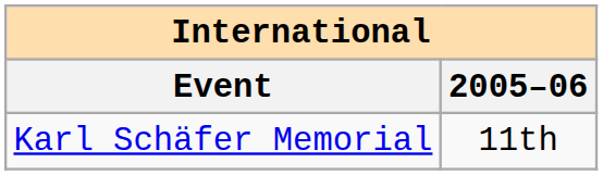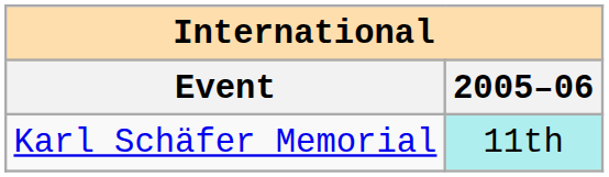Karl Schäfer Memorial | 2005–06: no background -> paleturquoise background
